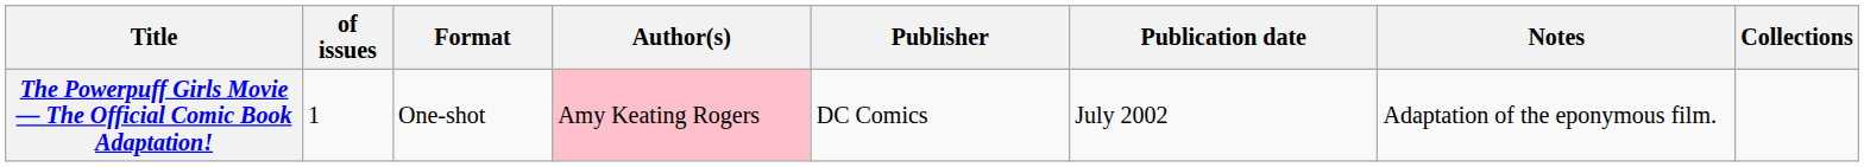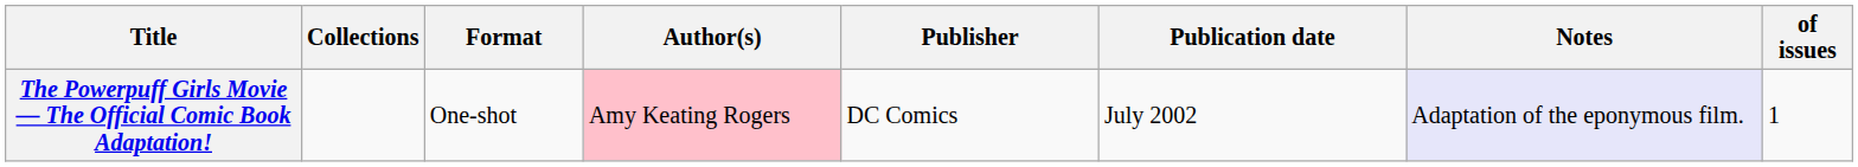columns swapped: of issues <-> Collections
row 2 | Notes: no background -> lavender background
